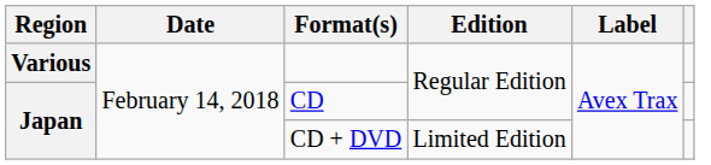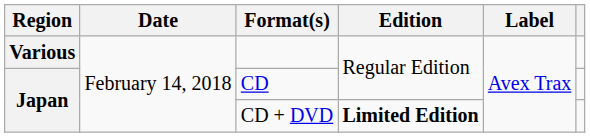CD + DVD | Edition: normal -> bold
